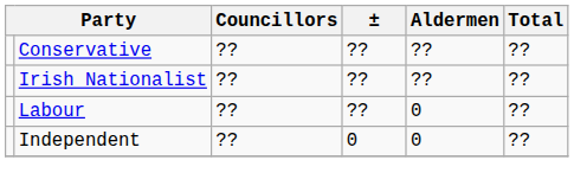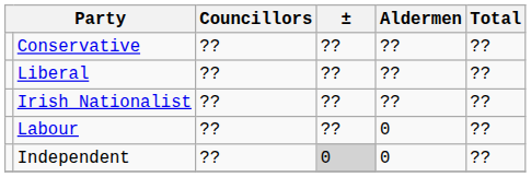+ row: Liberal | ?? | ?? | ?? | ??
Independent | ±: no background -> lightgrey background
